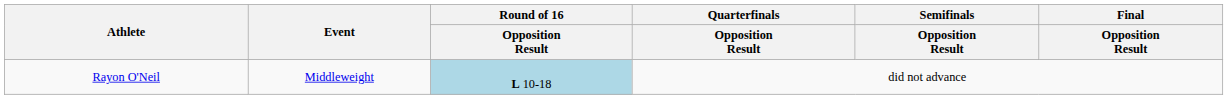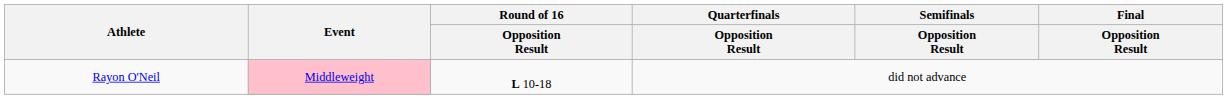Rayon O'Neil | Event: no background -> pink background
Rayon O'Neil | Round of 16 / Opposition Result: lightblue background -> no background
